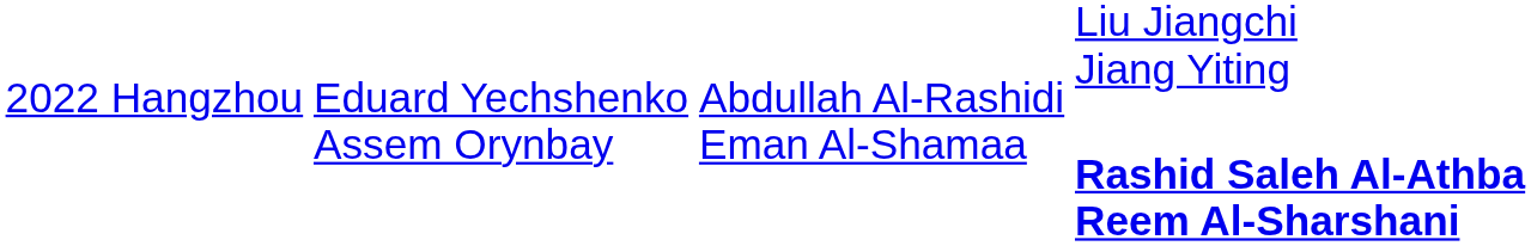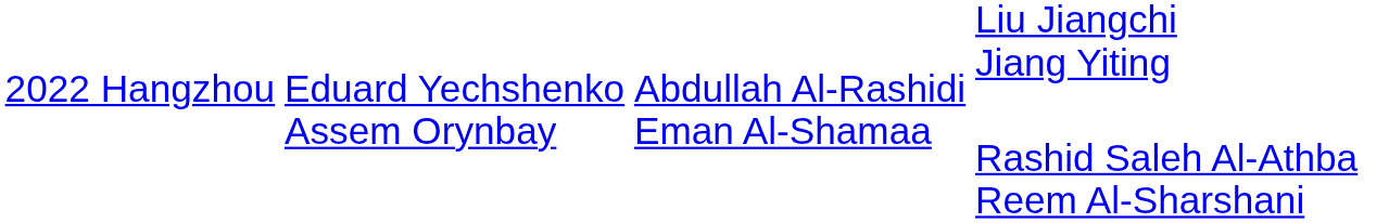row 2 | column 4: bold -> normal
